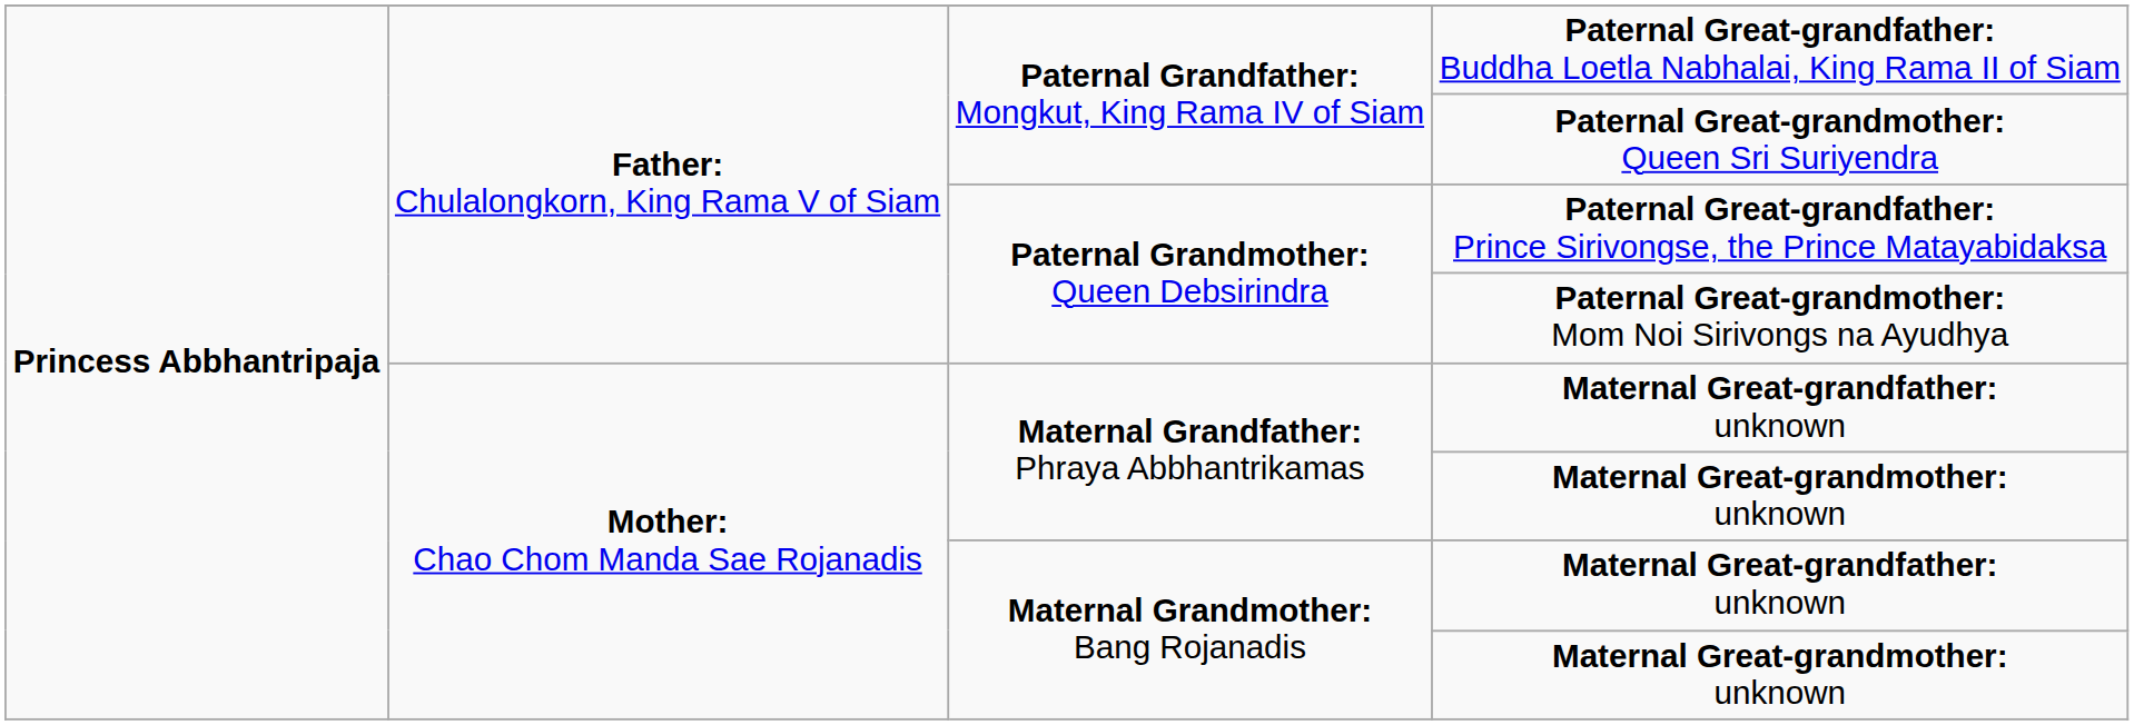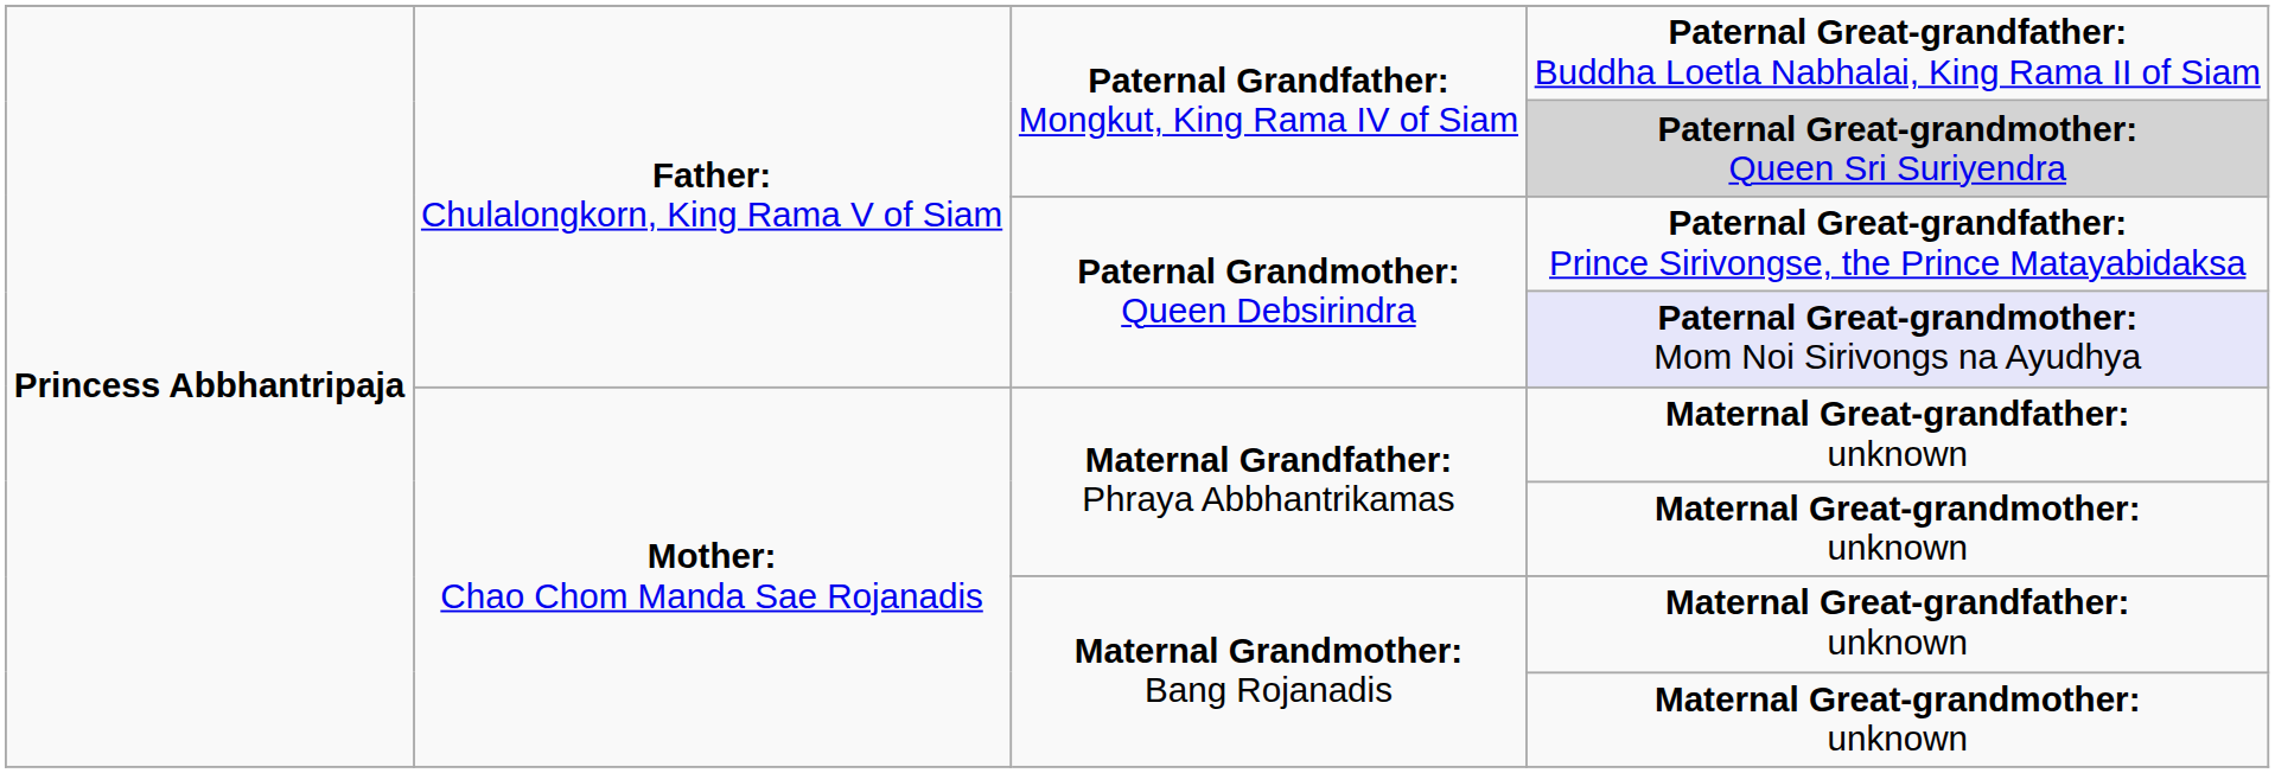Paternal Great-grandmother: Queen Sri Suriyendra | column 4: no background -> lightgrey background
Paternal Great-grandmother: Mom Noi Sirivongs na Ayudhya | column 4: no background -> lavender background
